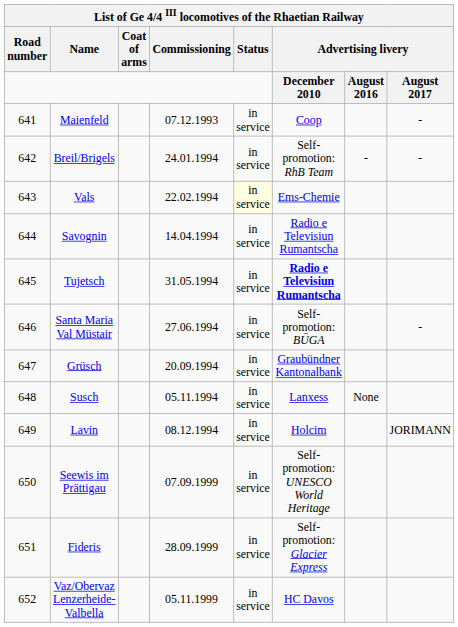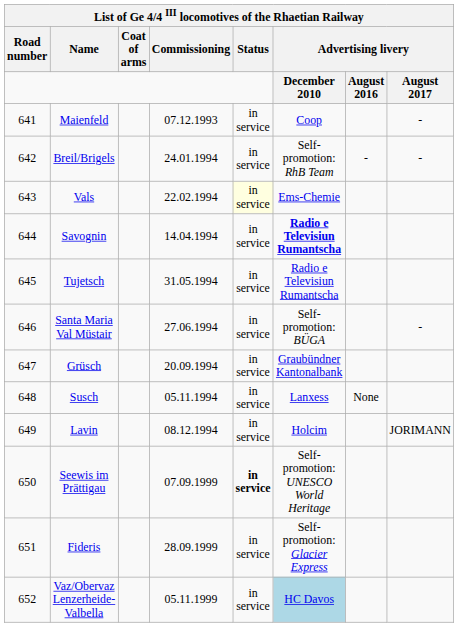Savognin | column 6: normal -> bold
Tujetsch | column 6: bold -> normal
Seewis im Prättigau | Status: normal -> bold
Vaz/Obervaz Lenzerheide-Valbella | column 6: no background -> lightblue background
